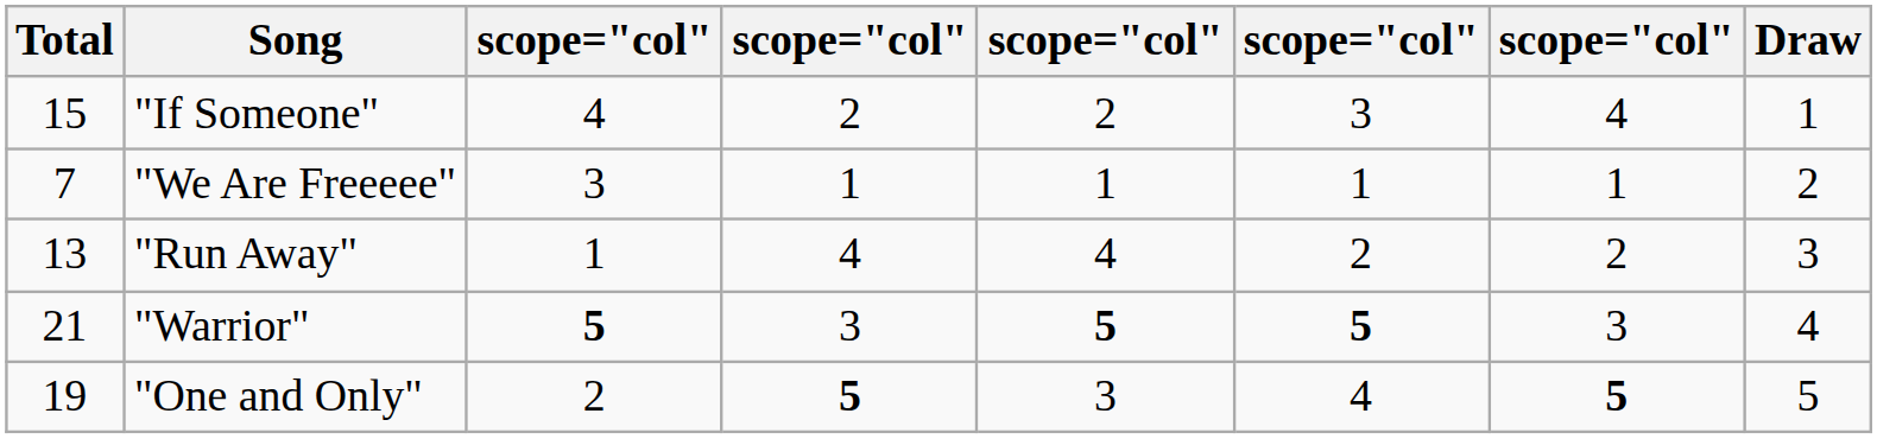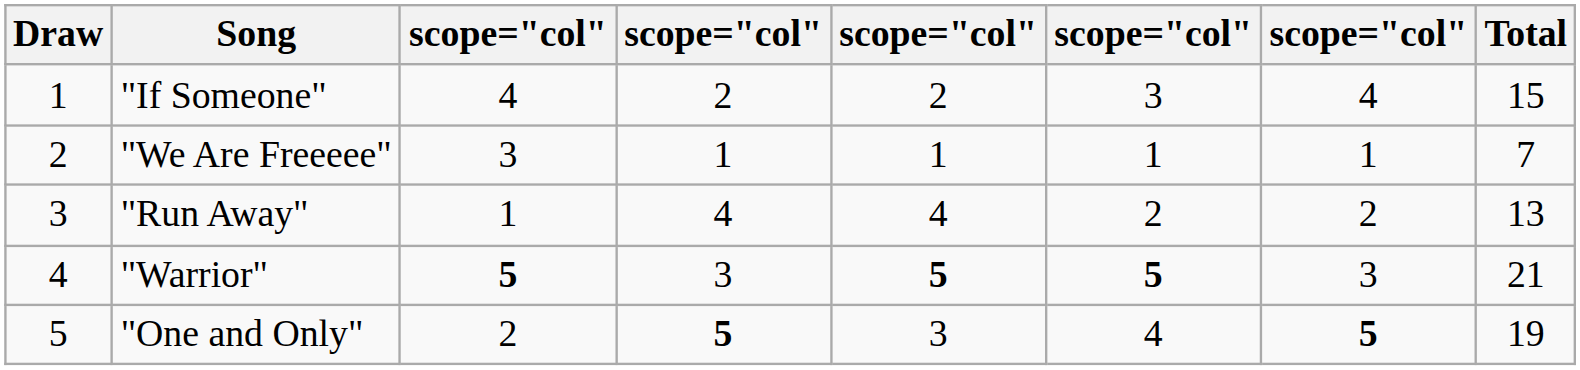columns swapped: Draw <-> Total
